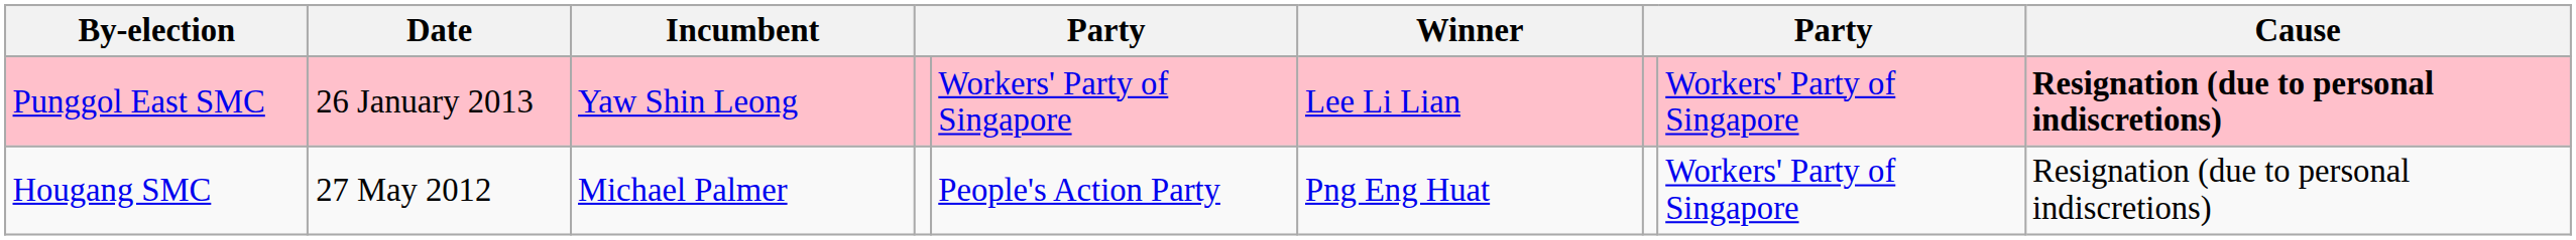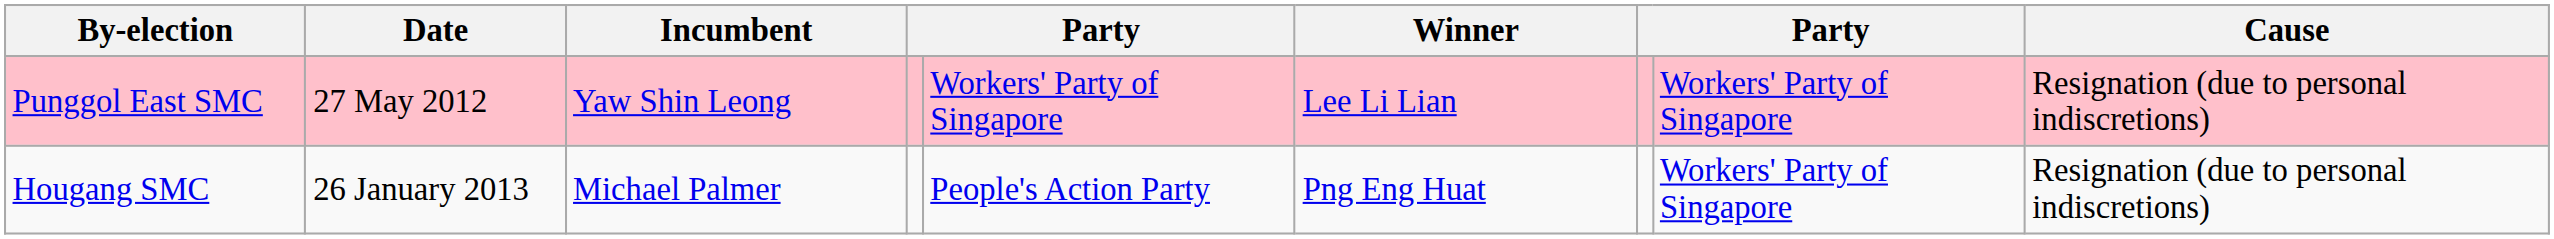Punggol East SMC | Date: 26 January 2013 -> 27 May 2012
Punggol East SMC | Cause: bold -> normal
Hougang SMC | Date: 27 May 2012 -> 26 January 2013
